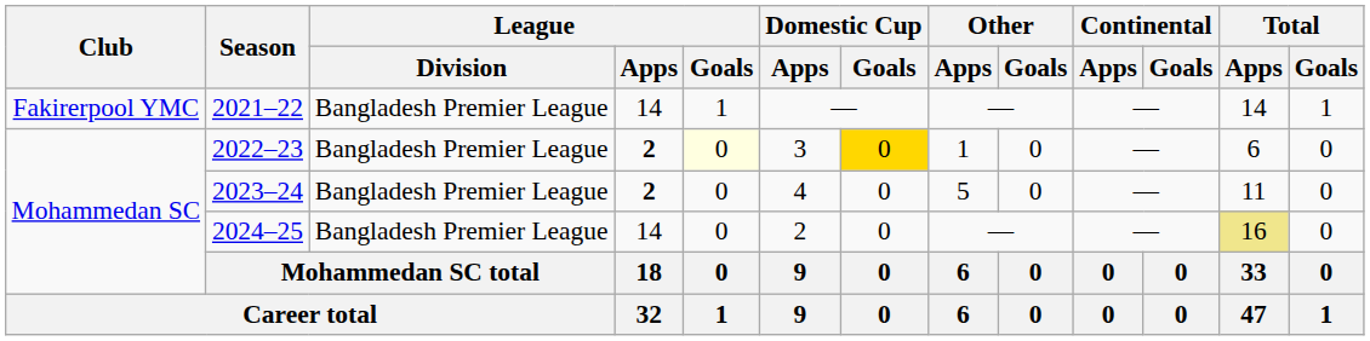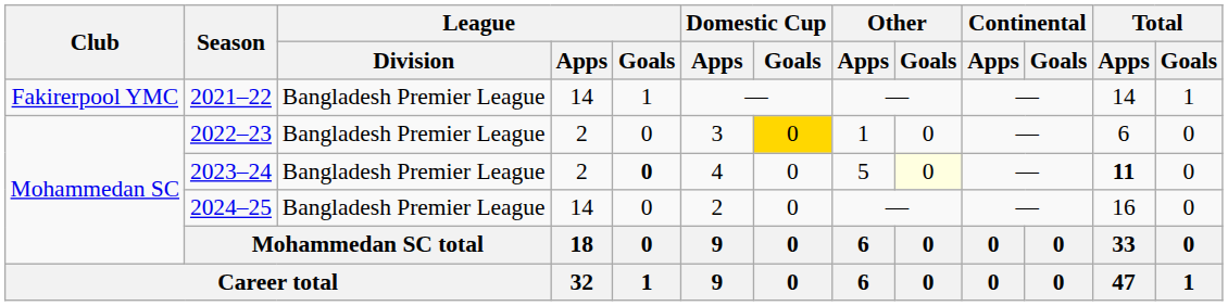2022–23 | League / Apps: bold -> normal
2022–23 | League / Goals: lightyellow background -> no background
2023–24 | League / Apps: bold -> normal
2023–24 | League / Goals: normal -> bold
2023–24 | Other / Goals: no background -> lightyellow background
2023–24 | Total / Apps: normal -> bold
2024–25 | Total / Apps: khaki background -> no background
